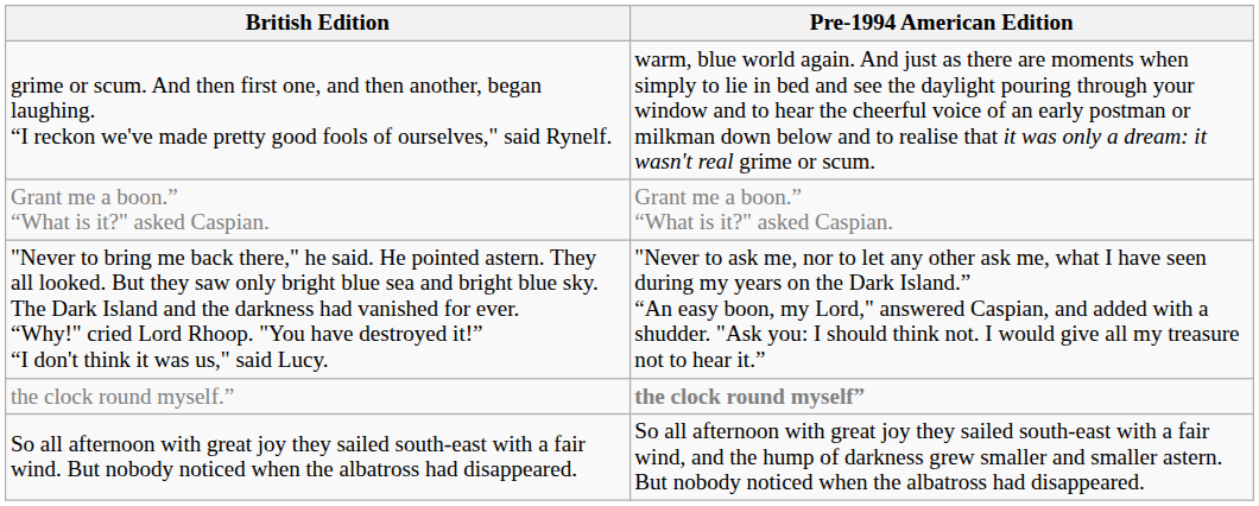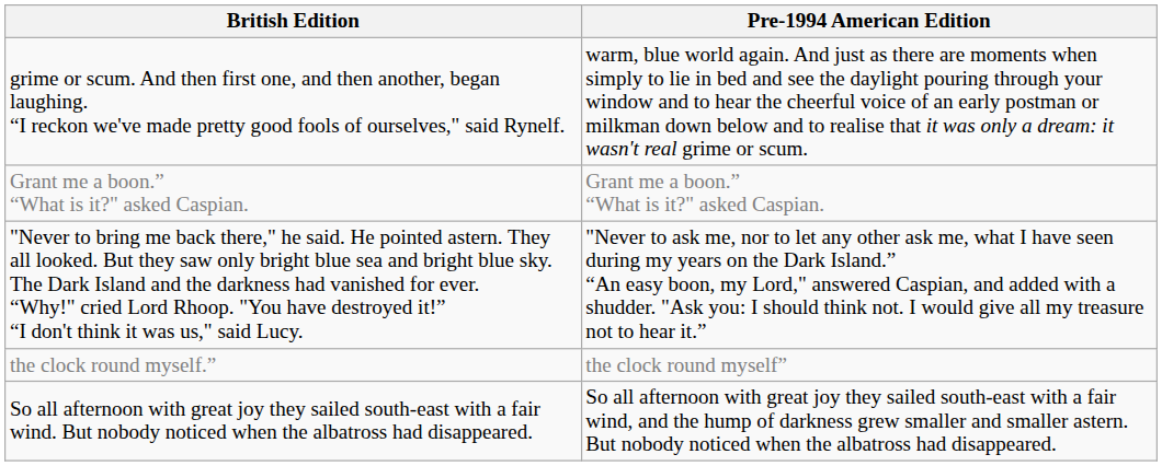the clock round myself.” | Pre-1994 American Edition: bold -> normal
